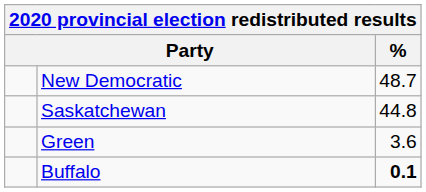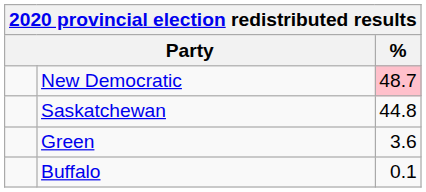New Democratic | %: no background -> pink background
Buffalo | %: bold -> normal
